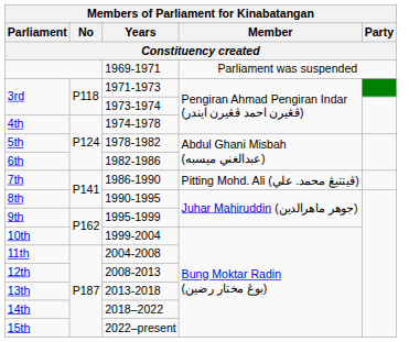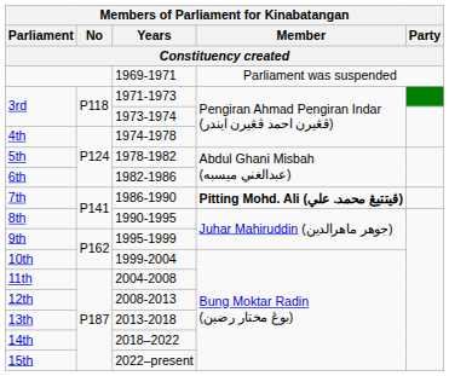7th | Member: normal -> bold
